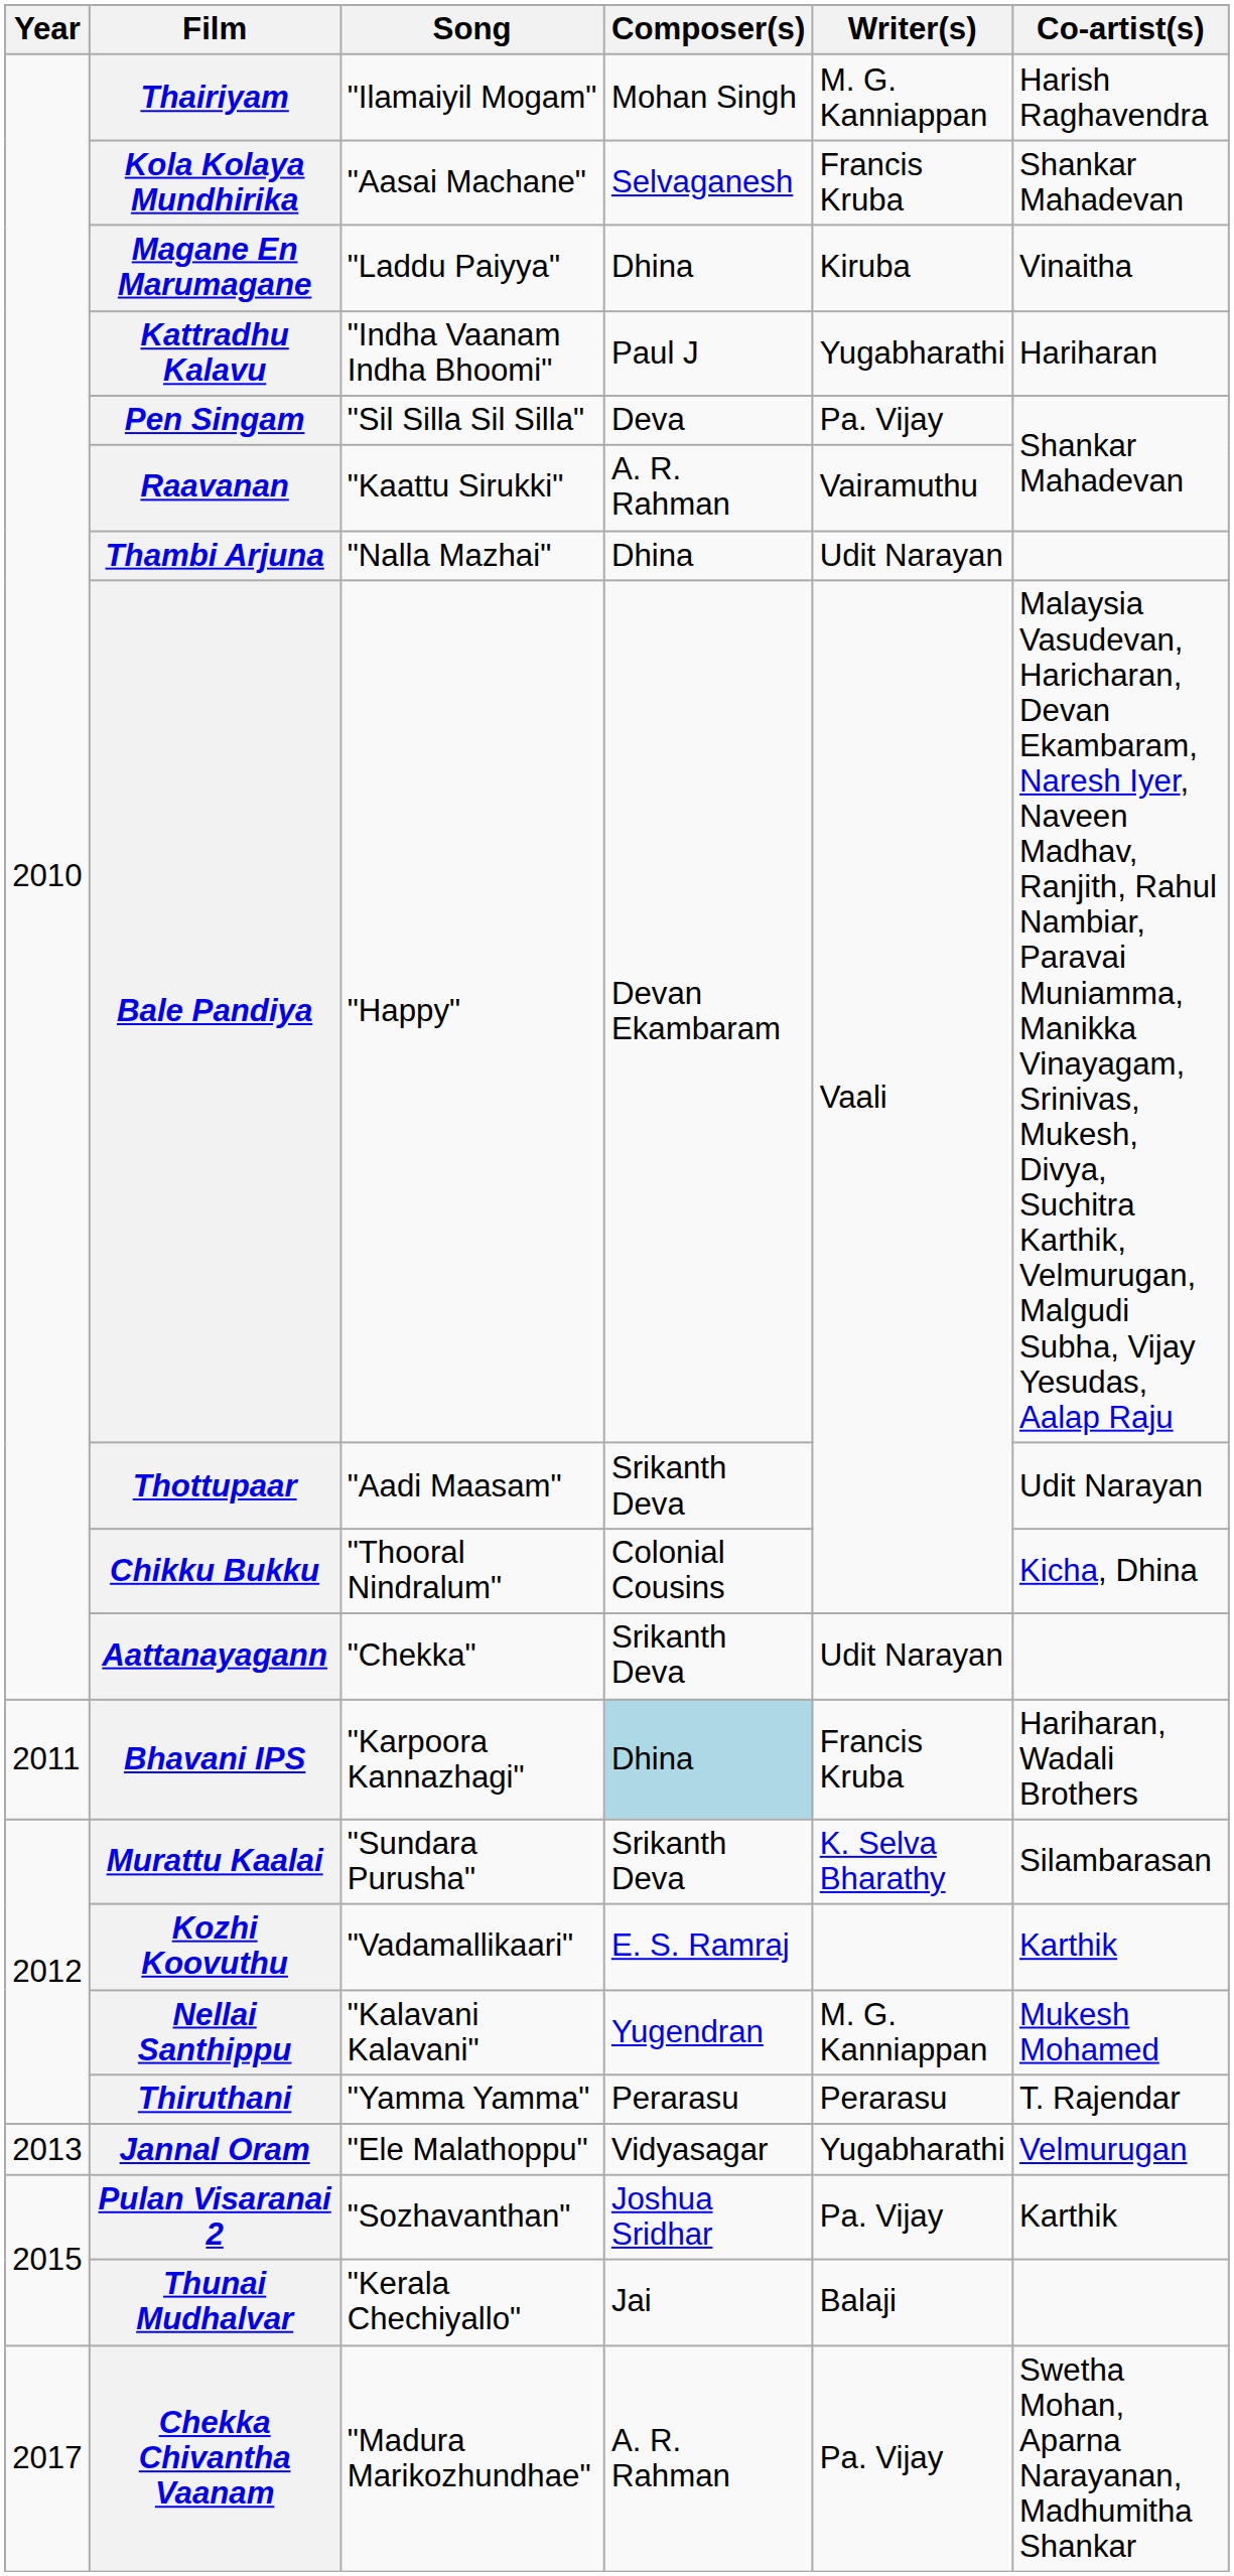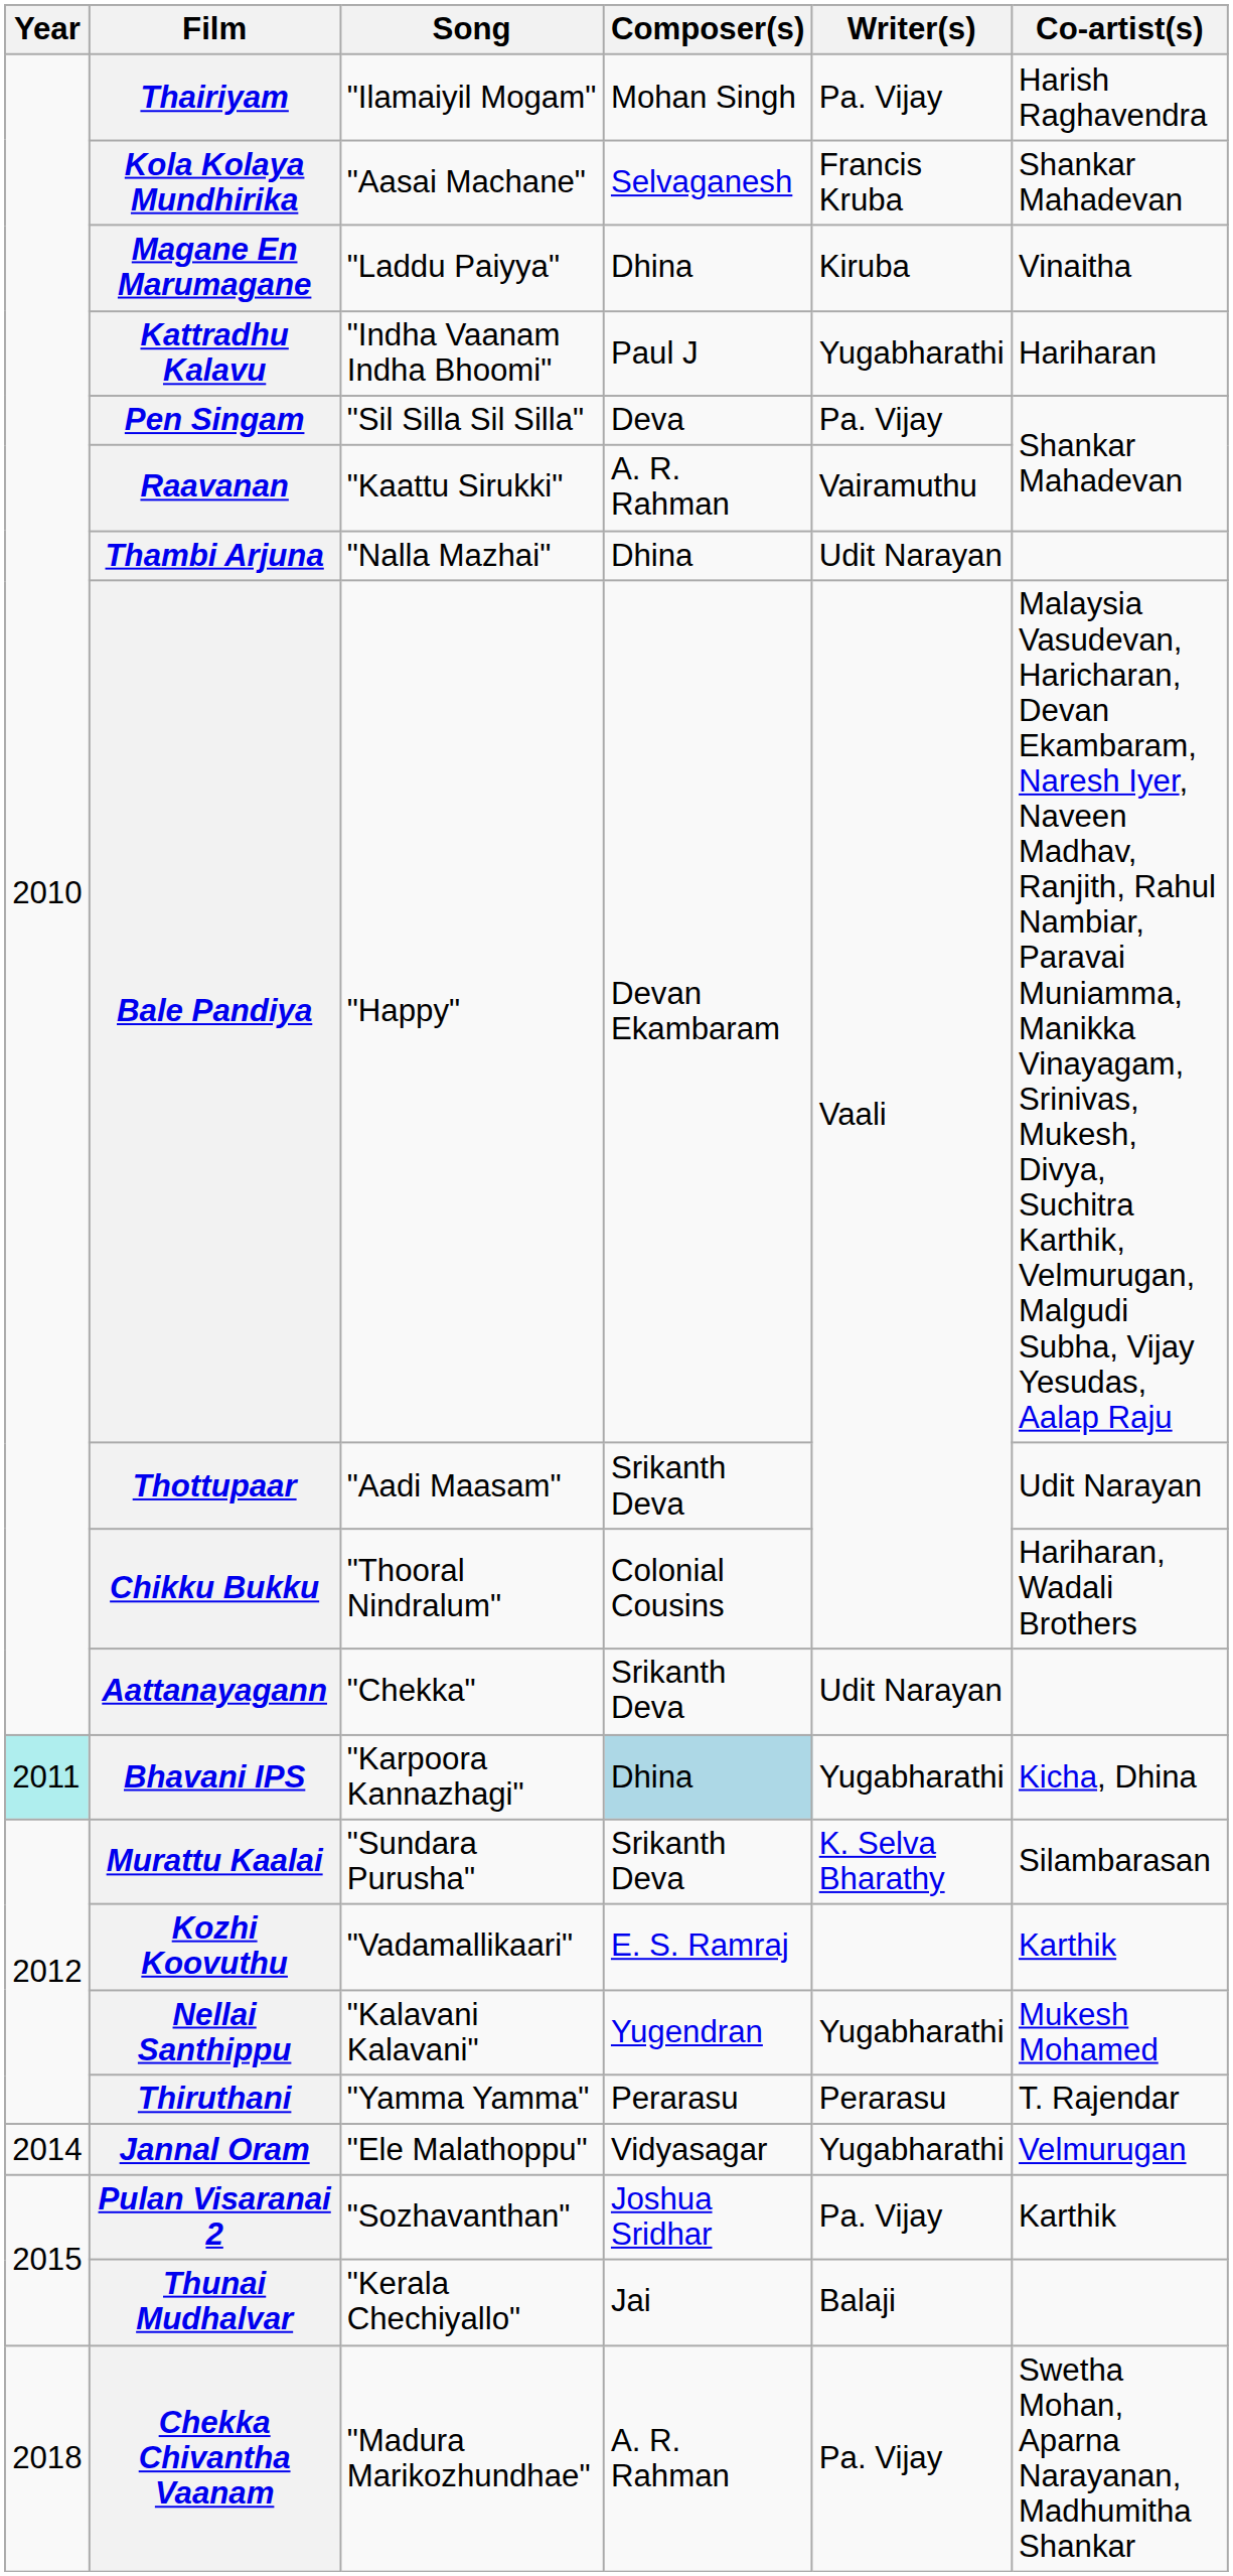Thairiyam | Writer(s): M. G. Kanniappan -> Pa. Vijay
Chikku Bukku | Co-artist(s): Kicha, Dhina -> Hariharan, Wadali Brothers
Bhavani IPS | Year: no background -> paleturquoise background
Bhavani IPS | Writer(s): Francis Kruba -> Yugabharathi
Bhavani IPS | Co-artist(s): Hariharan, Wadali Brothers -> Kicha, Dhina
Nellai Santhippu | Writer(s): M. G. Kanniappan -> Yugabharathi
Jannal Oram | Year: 2013 -> 2014
Chekka Chivantha Vaanam | Year: 2017 -> 2018
